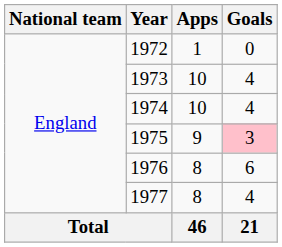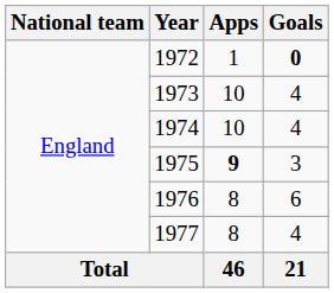1972 | Goals: normal -> bold
1975 | Apps: normal -> bold
1975 | Goals: pink background -> no background
